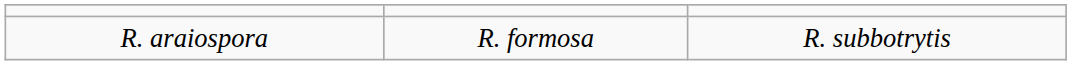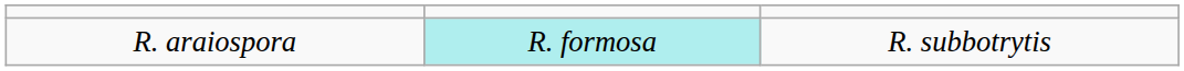R. araiospora | column 2: no background -> paleturquoise background
